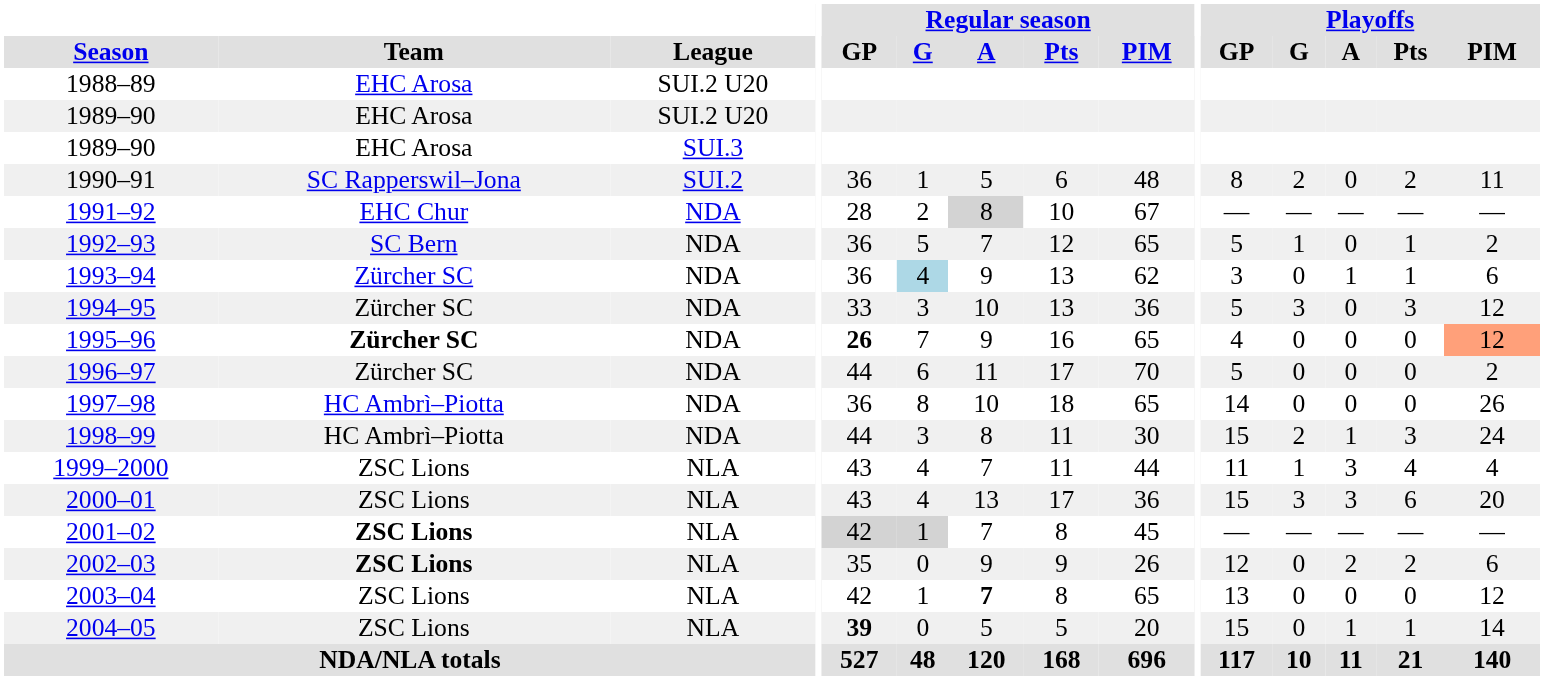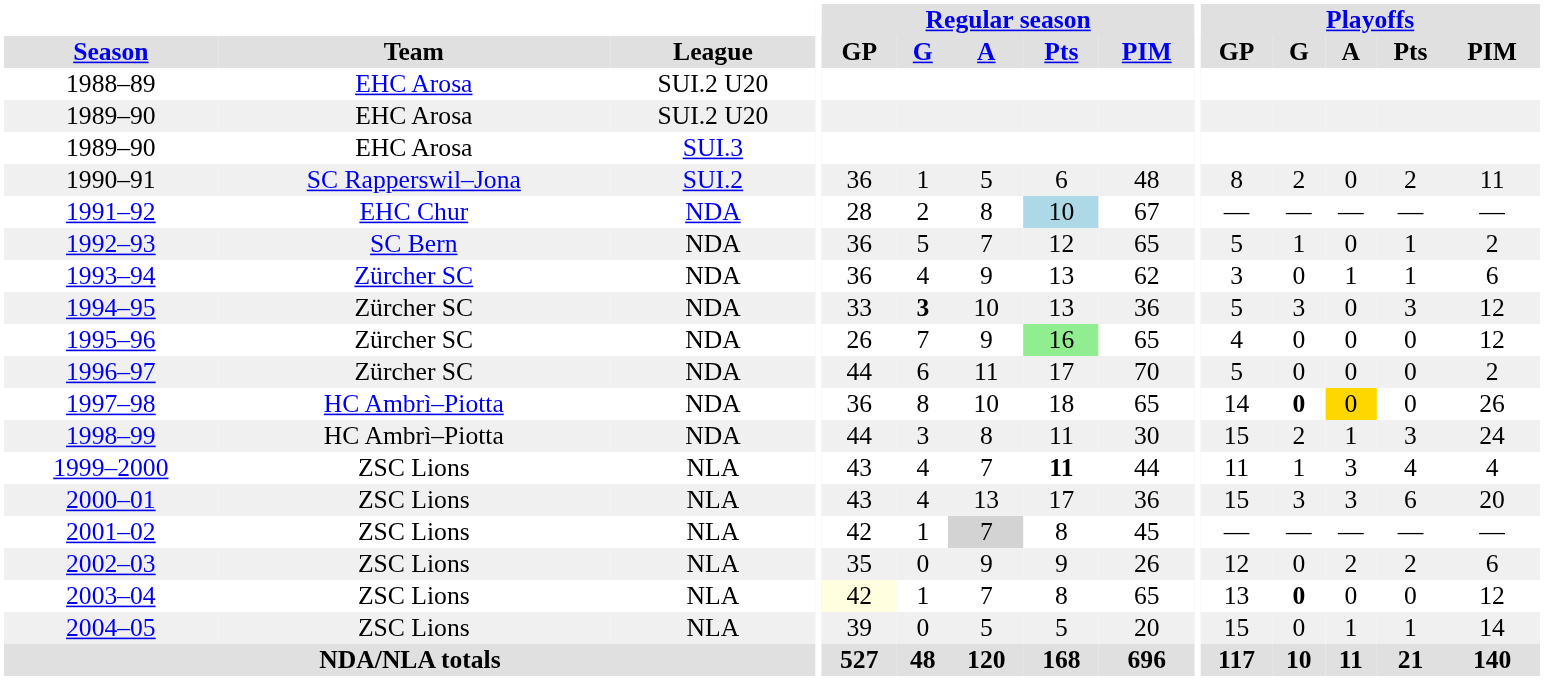1991–92 | Regular season / A: lightgrey background -> no background
1991–92 | Regular season / Pts: no background -> lightblue background
1993–94 | Regular season / G: lightblue background -> no background
1994–95 | Regular season / G: normal -> bold
1995–96 | Team: bold -> normal
1995–96 | Regular season / GP: bold -> normal
1995–96 | Regular season / Pts: no background -> lightgreen background
1995–96 | Playoffs / PIM: lightsalmon background -> no background
1997–98 | Playoffs / G: normal -> bold
1997–98 | Playoffs / A: no background -> gold background
1999–2000 | Regular season / Pts: normal -> bold
2001–02 | Team: bold -> normal
2001–02 | Regular season / GP: lightgrey background -> no background
2001–02 | Regular season / G: lightgrey background -> no background
2001–02 | Regular season / A: no background -> lightgrey background
2002–03 | Team: bold -> normal
2003–04 | Regular season / GP: no background -> lightyellow background
2003–04 | Regular season / A: bold -> normal
2003–04 | Playoffs / G: normal -> bold
2004–05 | Regular season / GP: bold -> normal
